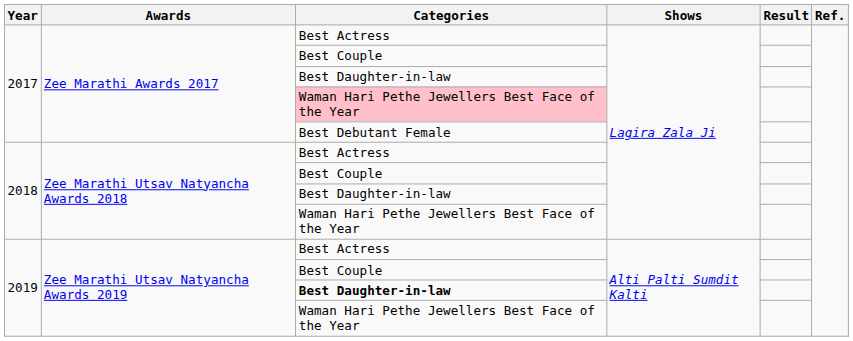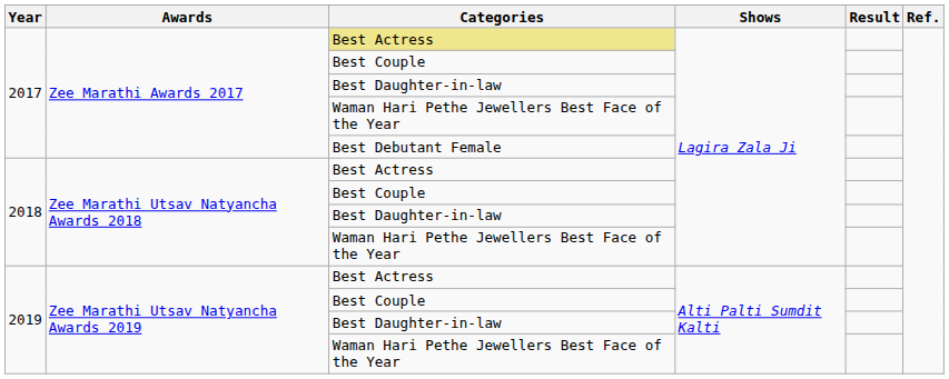2017 / Best Actress | Categories: no background -> khaki background
2017 / Waman Hari Pethe Jewellers Best Face of the Year | Categories: pink background -> no background
2019 / Best Daughter-in-law | Categories: bold -> normal
